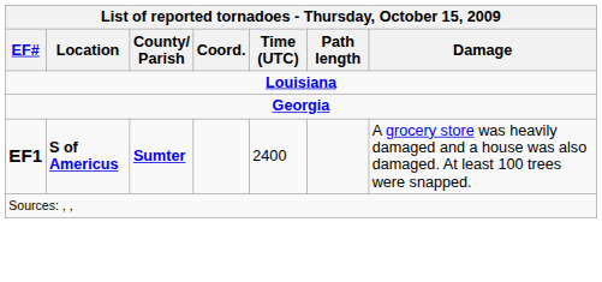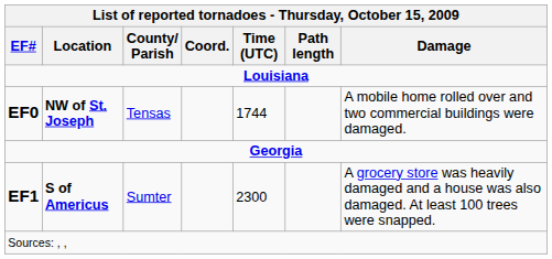+ row: EF0 | NW of St. Joseph | Tensas | 1744 | A mobile home rolled over and two commercial buildings were damaged.
EF1 | County/ Parish: bold -> normal
EF1 | Time (UTC): 2400 -> 2300
